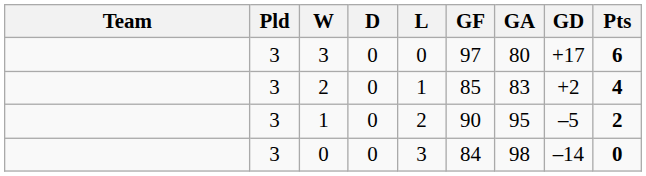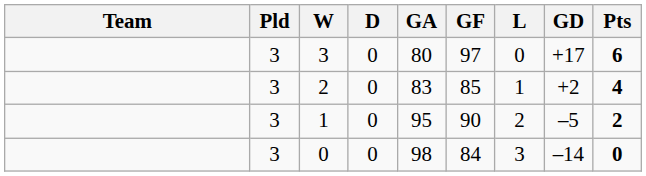columns swapped: L <-> GA
